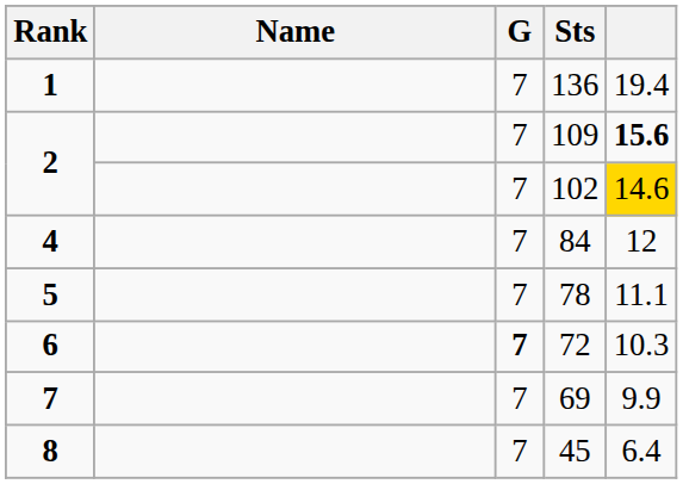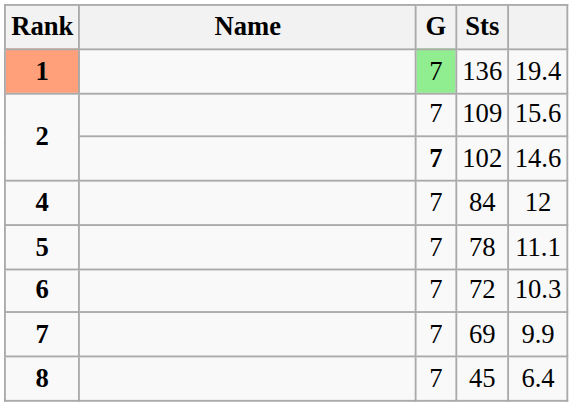136 | Rank: no background -> lightsalmon background
136 | G: no background -> lightgreen background
109 | column 5: bold -> normal
102 | G: normal -> bold
102 | column 5: gold background -> no background
72 | G: bold -> normal
